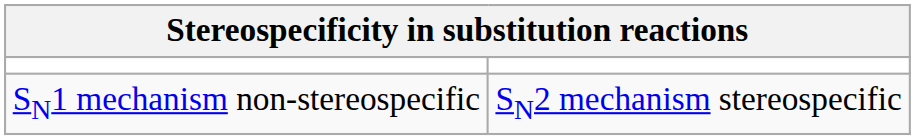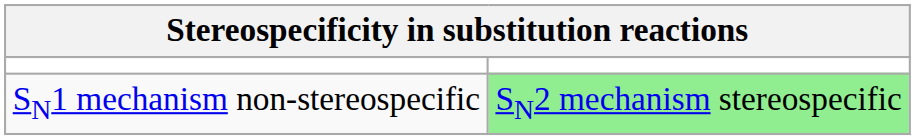SN1 mechanism non-stereospecific | column 2: no background -> lightgreen background
